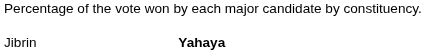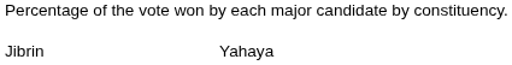Jibrin | column 2: bold -> normal
